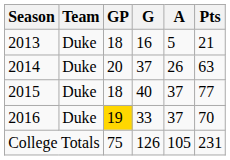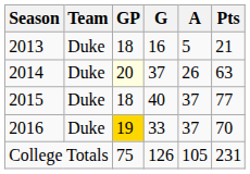2014 | GP: no background -> lightyellow background
